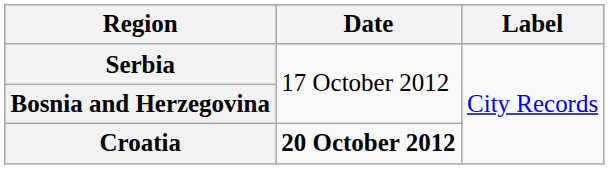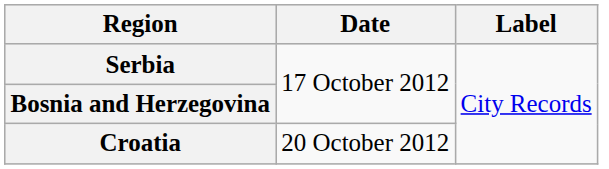Croatia | Date: bold -> normal
